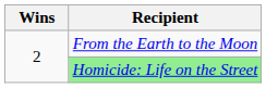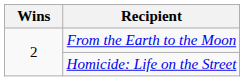Homicide: Life on the Street | Recipient: lightgreen background -> no background
